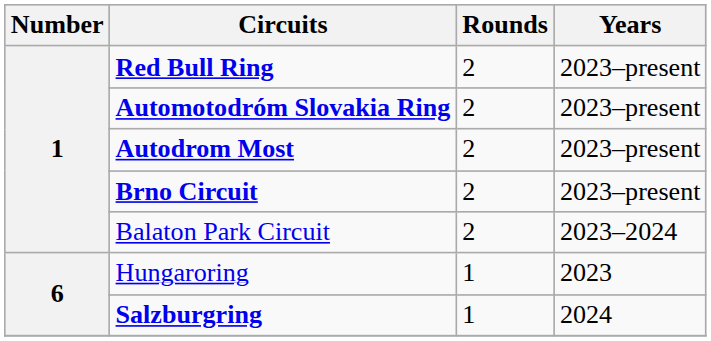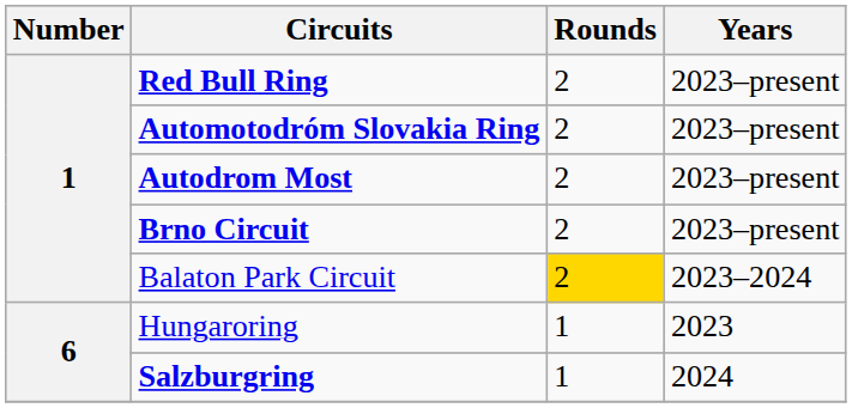Balaton Park Circuit | Rounds: no background -> gold background
